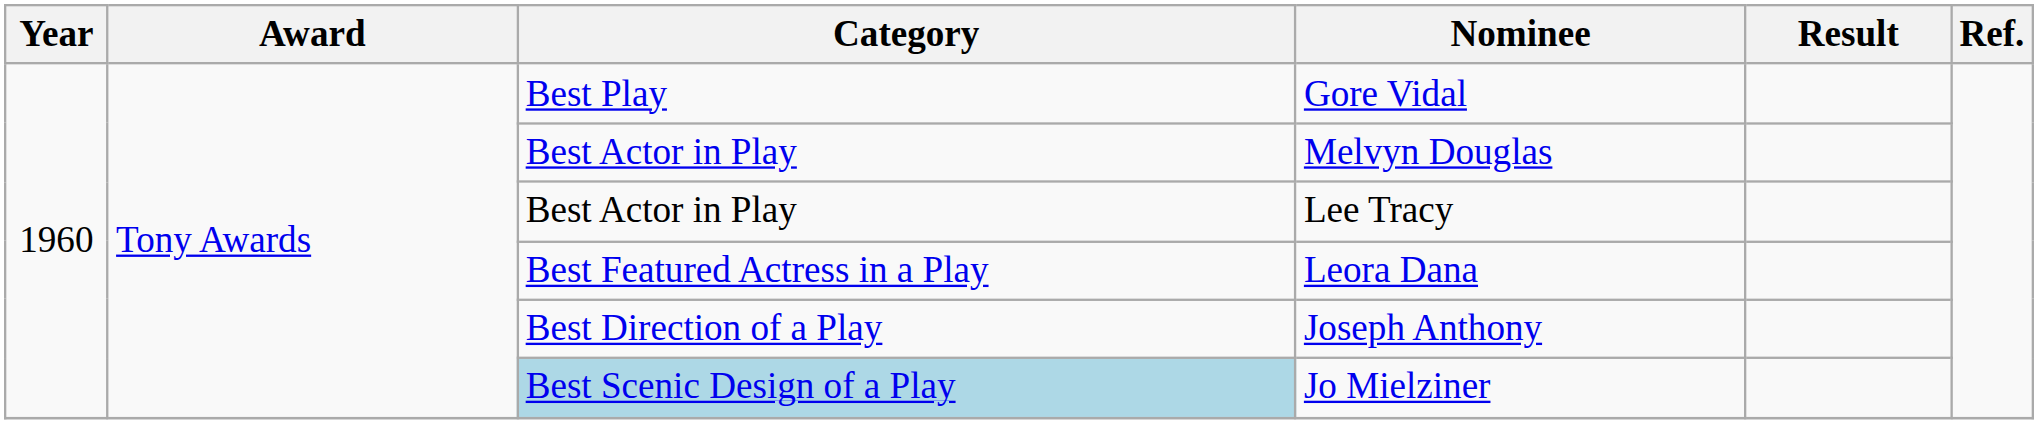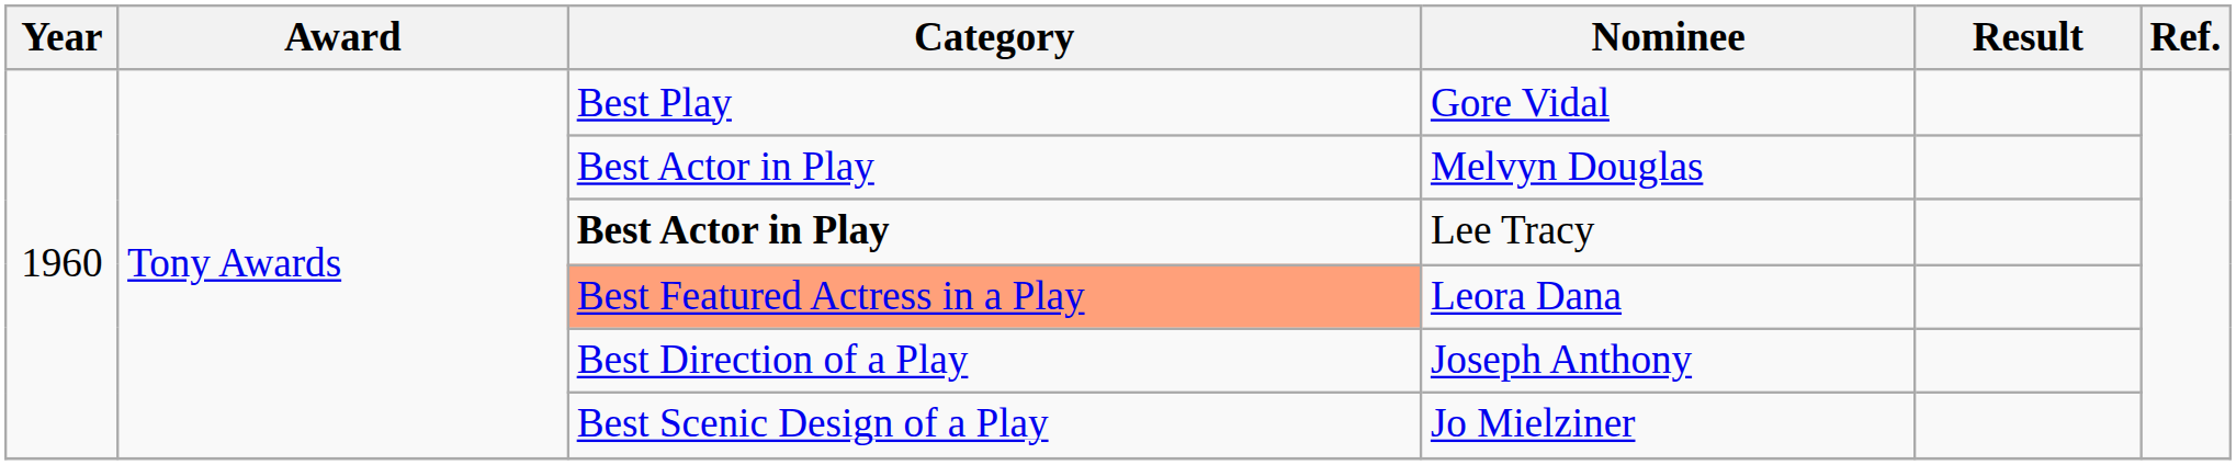Lee Tracy | Category: normal -> bold
Leora Dana | Category: no background -> lightsalmon background
Jo Mielziner | Category: lightblue background -> no background
